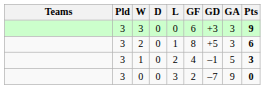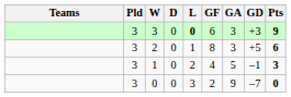columns swapped: GA <-> GD
row 2 | L: normal -> bold
